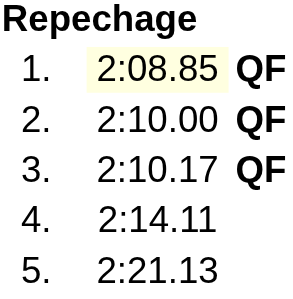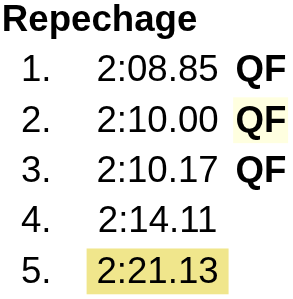1. | column 2: lightyellow background -> no background
2. | column 3: no background -> lightyellow background
5. | column 2: no background -> khaki background
